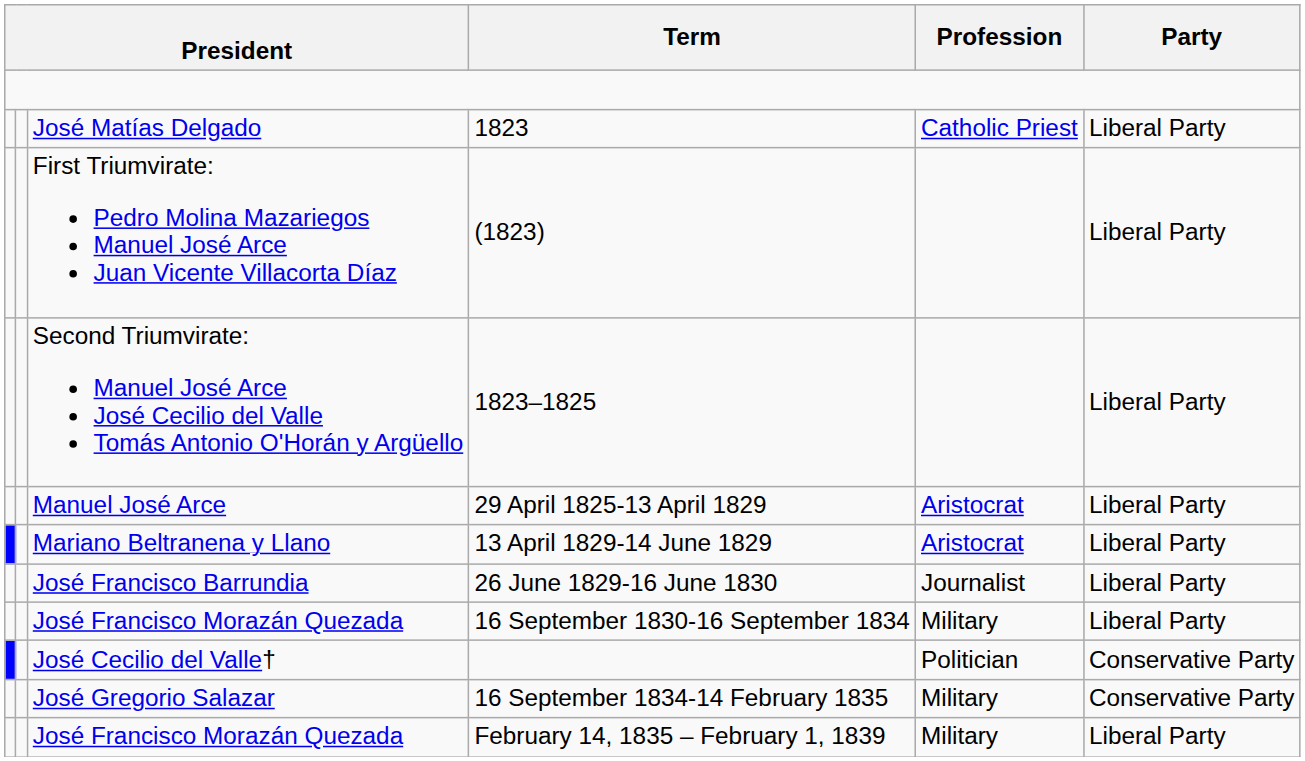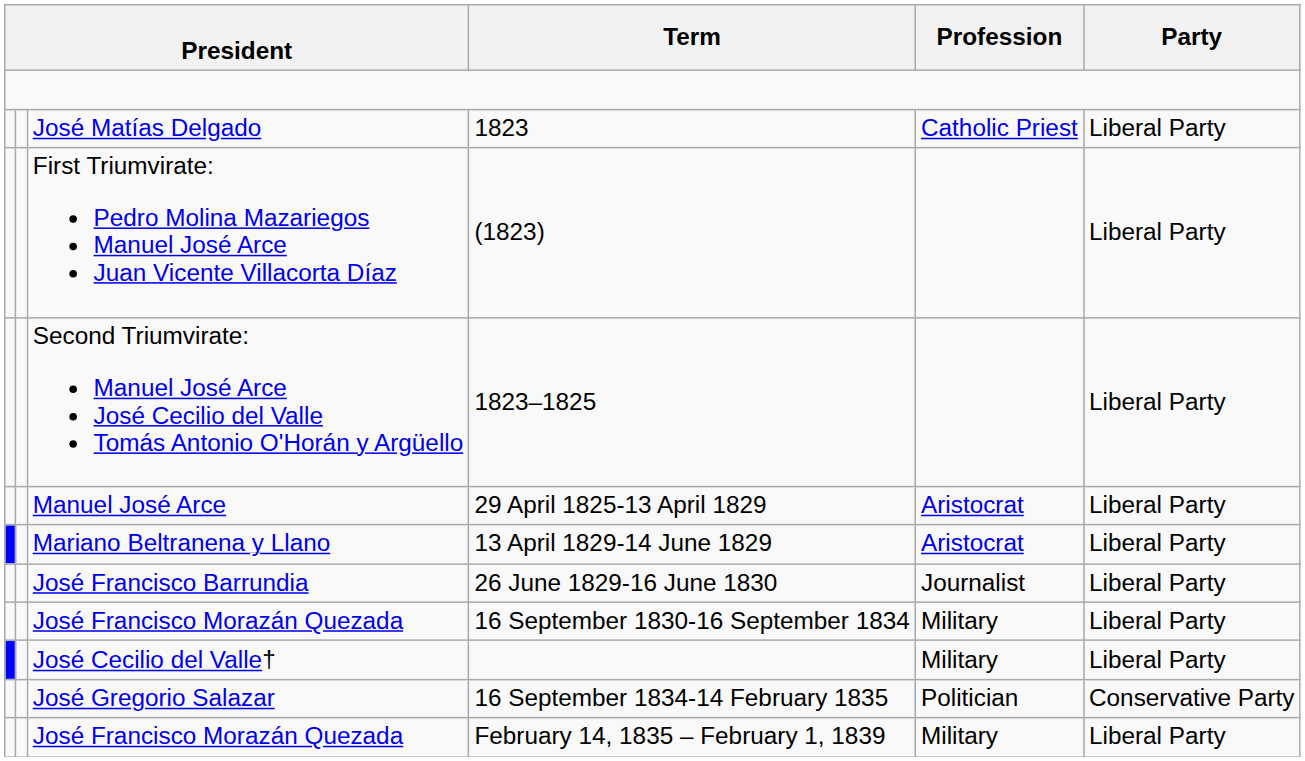José Cecilio del Valle† | Profession: Politician -> Military
José Cecilio del Valle† | Party: Conservative Party -> Liberal Party
José Gregorio Salazar | Profession: Military -> Politician
